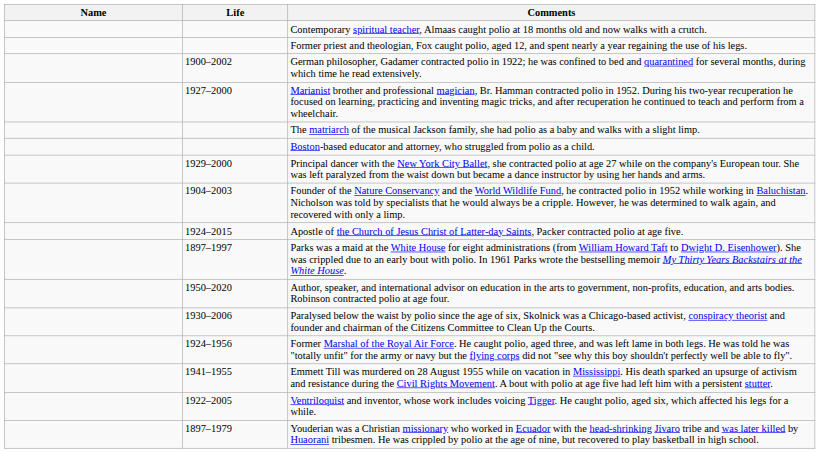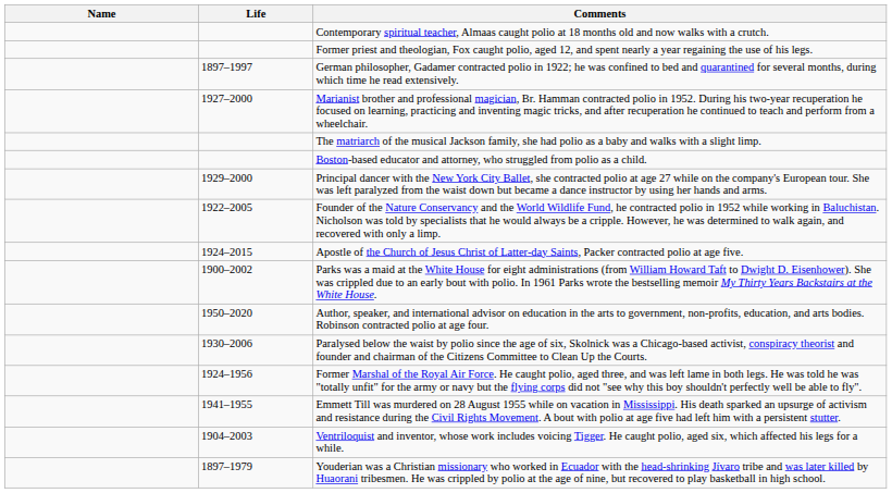row 4 | Life: 1900–2002 -> 1897–1997
row 9 | Life: 1904–2003 -> 1922–2005
row 11 | Life: 1897–1997 -> 1900–2002
row 16 | Life: 1922–2005 -> 1904–2003
